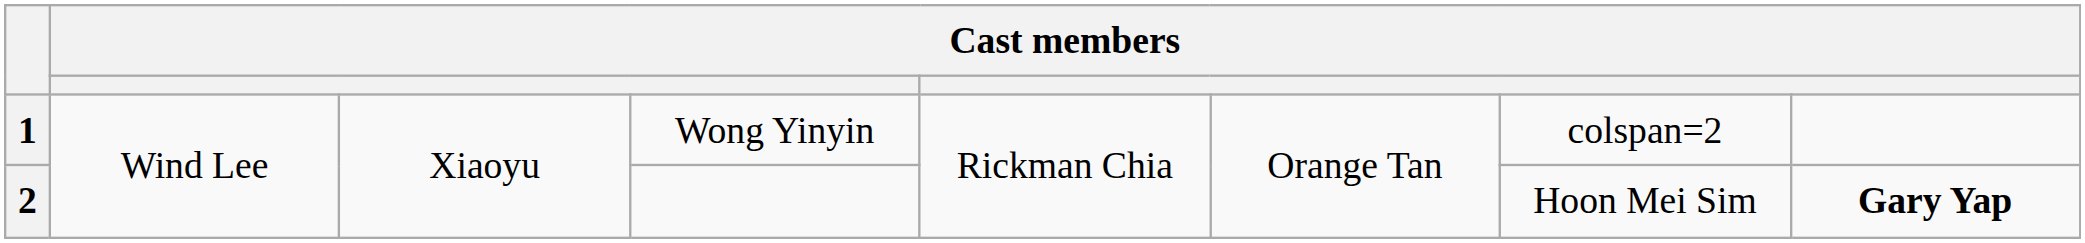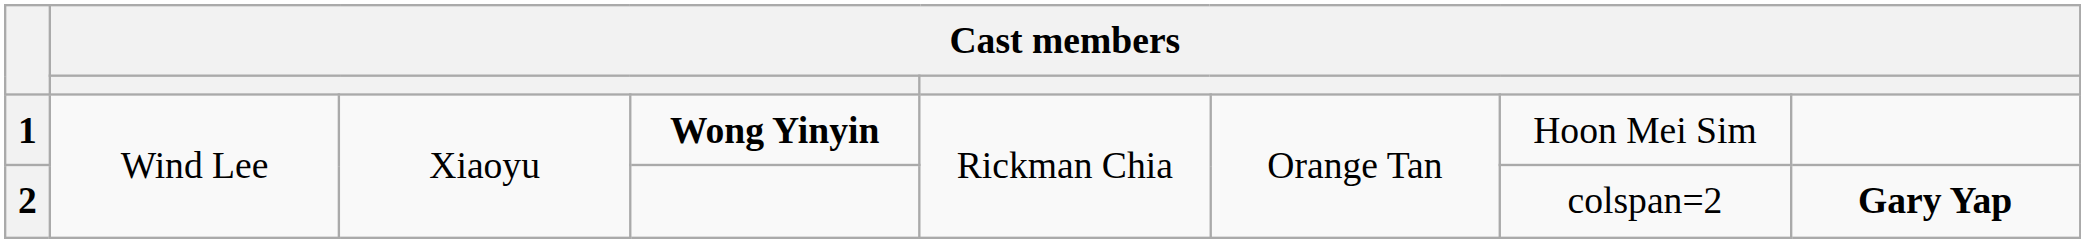1 | column 4: normal -> bold
1 | column 7: colspan=2 -> Hoon Mei Sim
2 | column 7: Hoon Mei Sim -> colspan=2
